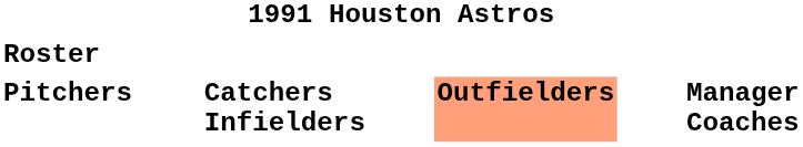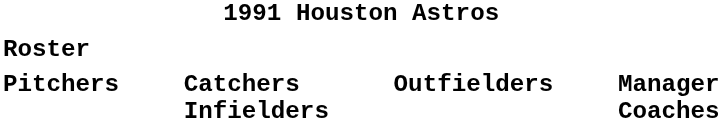Pitchers | column 3: lightsalmon background -> no background
